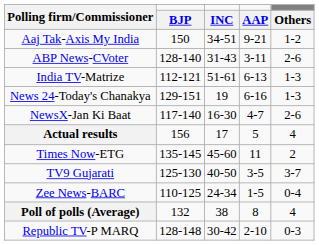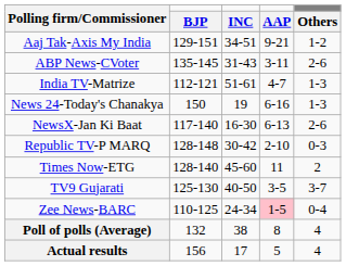Aaj Tak-Axis My India | BJP: 150 -> 129-151
ABP News-CVoter | BJP: 128-140 -> 135-145
India TV-Matrize | AAP: 6-13 -> 4-7
News 24-Today's Chanakya | BJP: 129-151 -> 150
NewsX-Jan Ki Baat | AAP: 4-7 -> 6-13
rows swapped: Republic TV-P MARQ <-> Actual results
Times Now-ETG | BJP: 135-145 -> 128-140
Zee News-BARC | AAP: no background -> pink background
